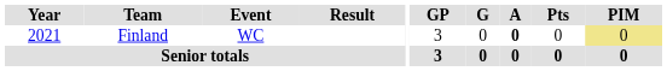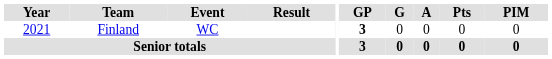Finland | GP: normal -> bold
Finland | A: bold -> normal
Finland | PIM: khaki background -> no background
